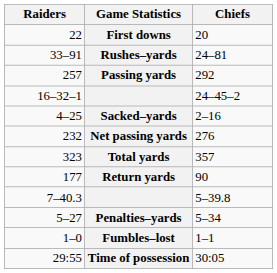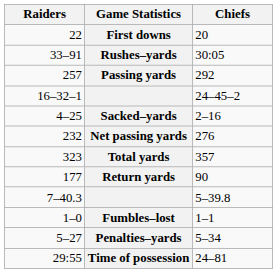Rushes–yards | Chiefs: 24–81 -> 30:05
rows swapped: Fumbles–lost <-> Penalties–yards
Time of possession | Chiefs: 30:05 -> 24–81
